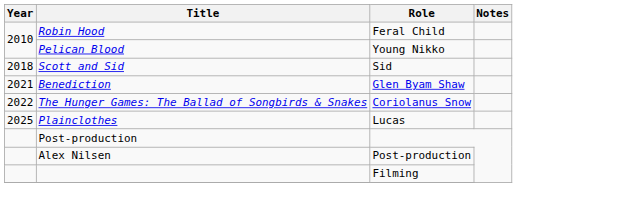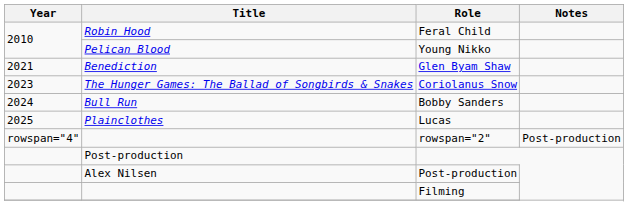- row: 2018 | Scott and Sid | Sid
Coriolanus Snow | Year: 2022 -> 2023
+ row: 2024 | Bull Run | Bobby Sanders
+ row: rowspan="4" | rowspan="2" | Post-production
